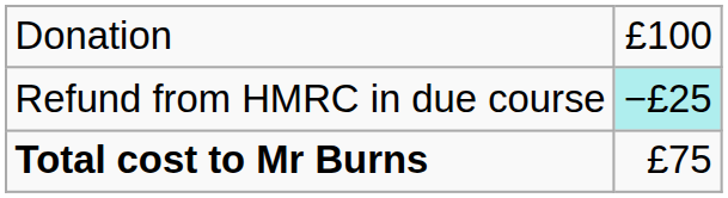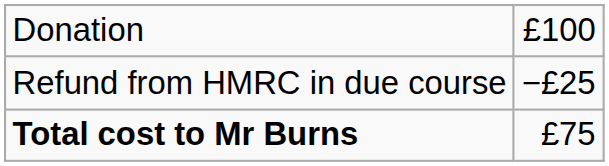Refund from HMRC in due course | column 2: paleturquoise background -> no background
